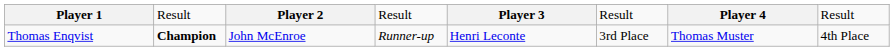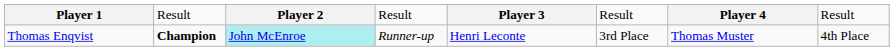Thomas Enqvist | column 3: no background -> paleturquoise background
